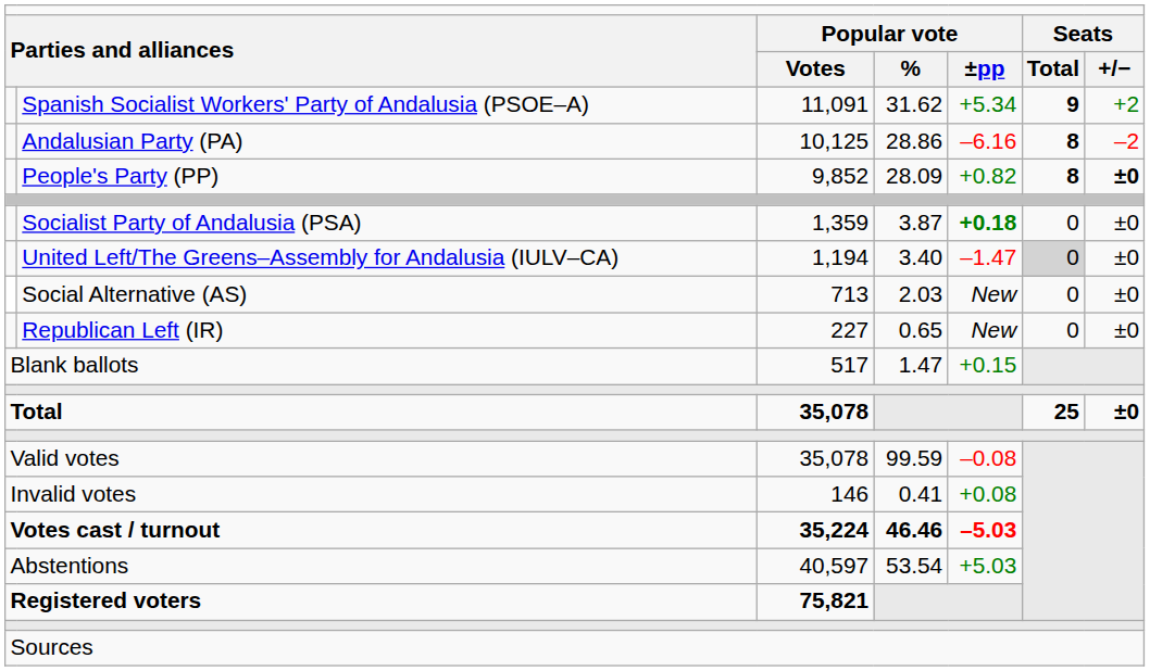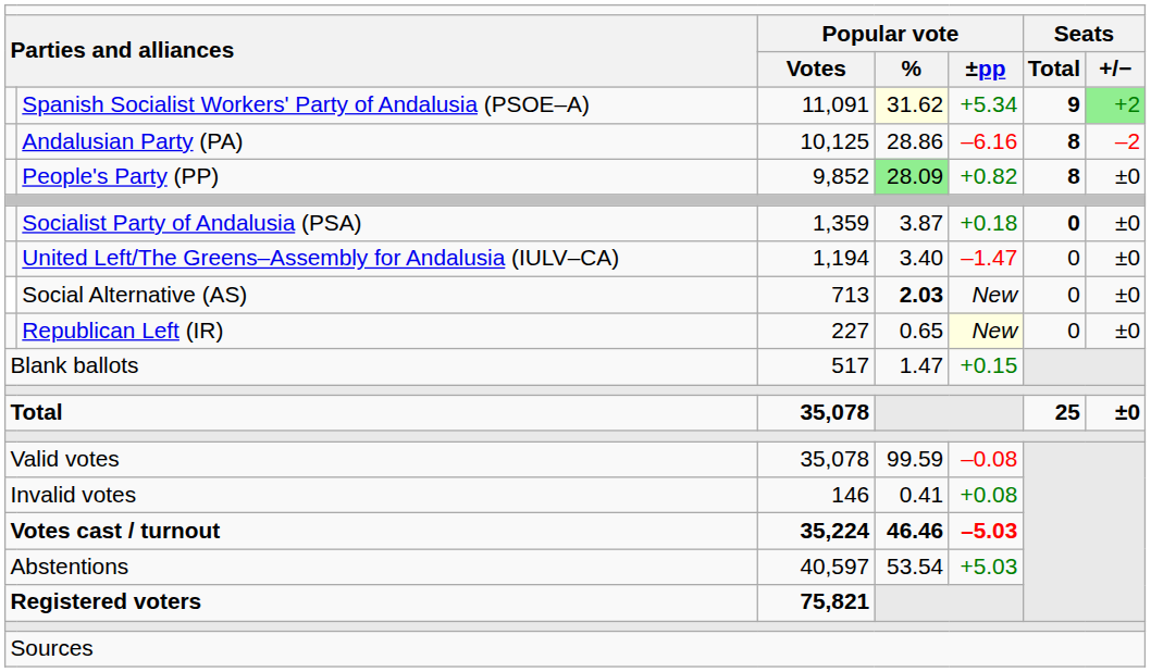Spanish Socialist Workers' Party of Andalusia (PSOE–A) | column 4: no background -> lightyellow background
Spanish Socialist Workers' Party of Andalusia (PSOE–A) | column 7: no background -> lightgreen background
People's Party (PP) | column 4: no background -> lightgreen background
People's Party (PP) | column 7: bold -> normal
Socialist Party of Andalusia (PSA) | column 5: bold -> normal
Socialist Party of Andalusia (PSA) | column 6: normal -> bold
United Left/The Greens–Assembly for Andalusia (IULV–CA) | column 6: lightgrey background -> no background
Social Alternative (AS) | column 4: normal -> bold
Republican Left (IR) | column 5: no background -> lightyellow background
